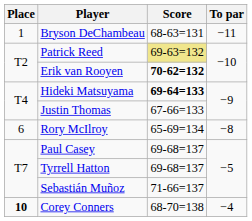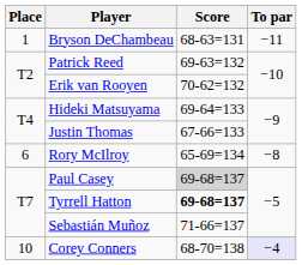Patrick Reed | Score: khaki background -> no background
Erik van Rooyen | Score: bold -> normal
Hideki Matsuyama | Score: bold -> normal
Paul Casey | Score: no background -> lightgrey background
Tyrrell Hatton | Score: normal -> bold
Corey Conners | Place: bold -> normal
Corey Conners | To par: no background -> lavender background
